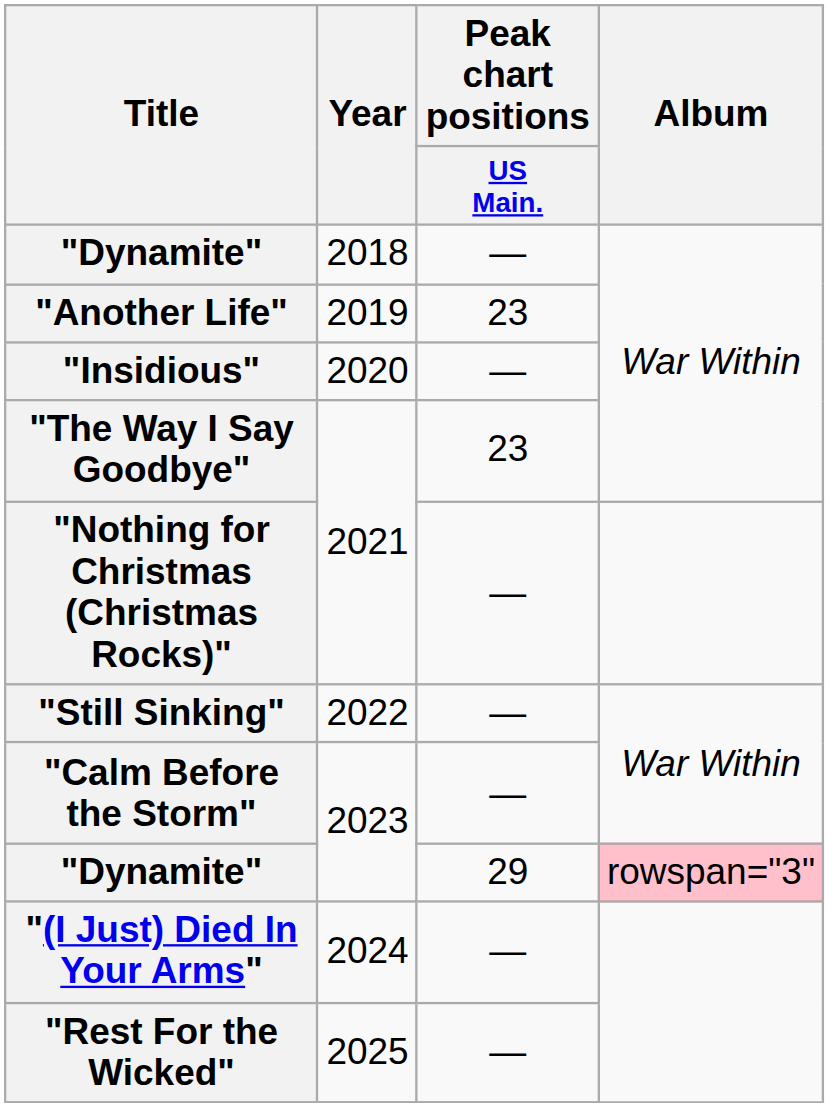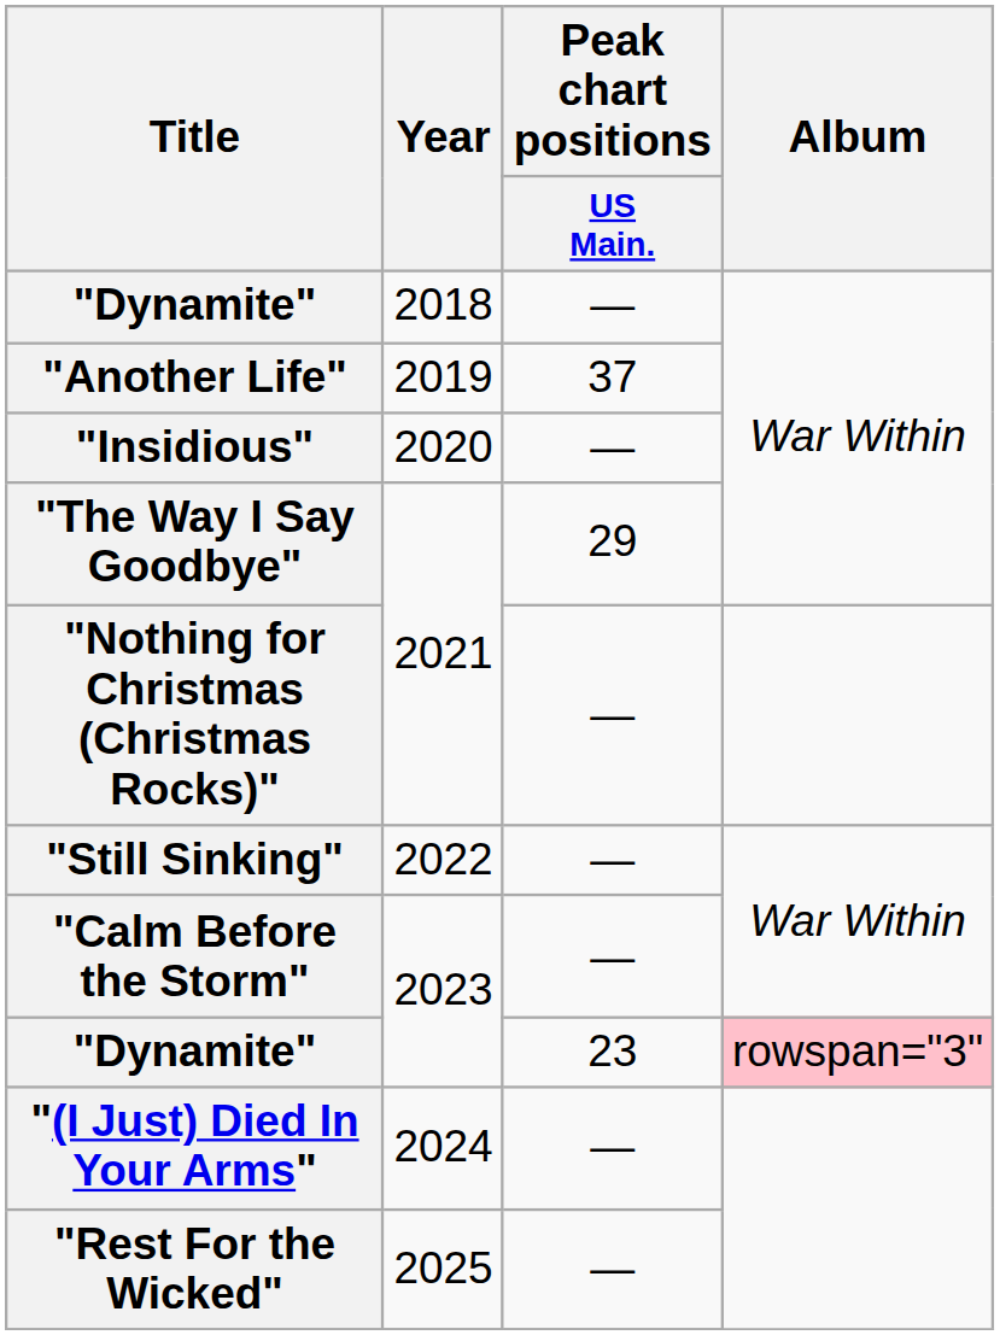"Another Life" | Peak chart positions / US Main.: 23 -> 37
"The Way I Say Goodbye" | Peak chart positions / US Main.: 23 -> 29
"Dynamite" / 2023 | Peak chart positions / US Main.: 29 -> 23
